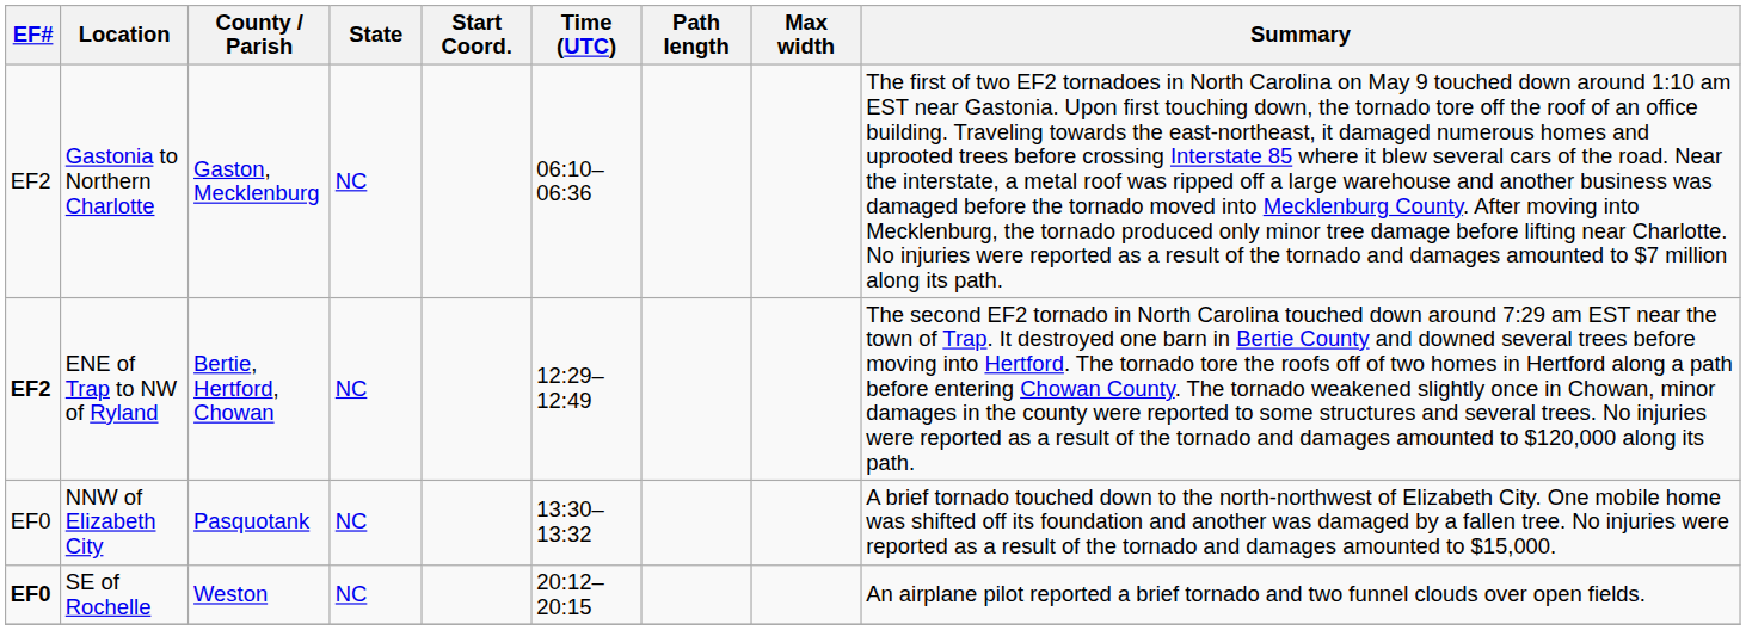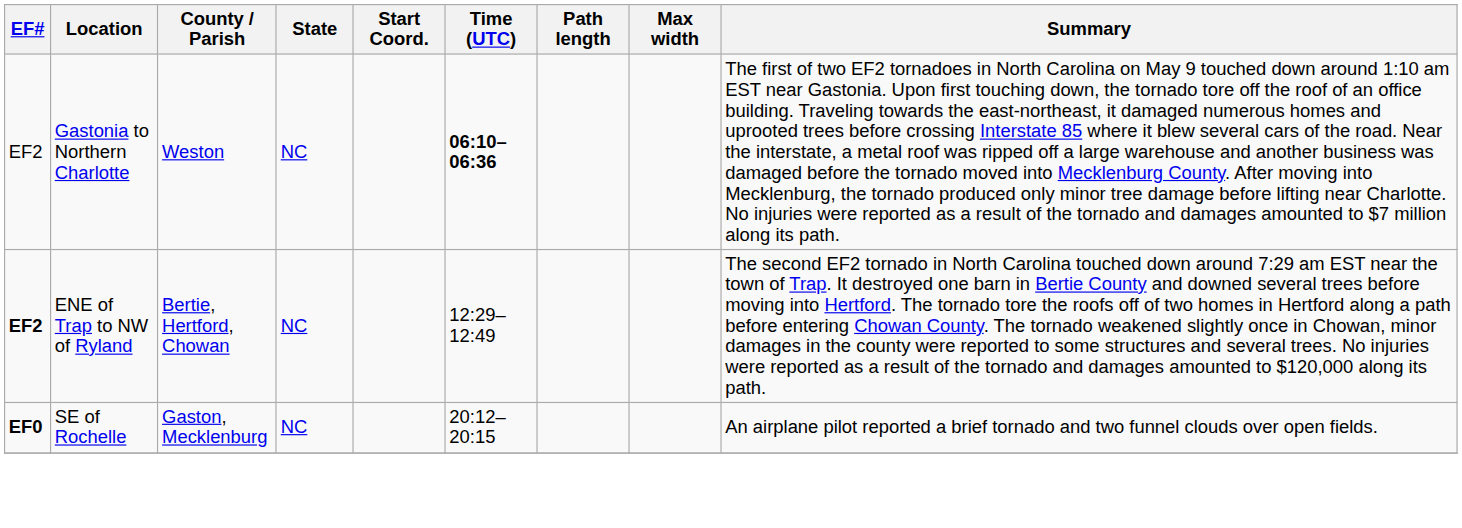Gastonia to Northern Charlotte | County / Parish: Gaston, Mecklenburg -> Weston
Gastonia to Northern Charlotte | Time (UTC): normal -> bold
- row: EF0 | NNW of Elizabeth City | Pasquotank | NC | 13:30–13:32 | A brief tornado touched down to the north-northwest of Elizabeth City. One mobile home was shifted off its foundation and another was damaged by a fallen tree. No injuries were reported as a result of the tornado and damages amounted to $15,000.
SE of Rochelle | County / Parish: Weston -> Gaston, Mecklenburg
